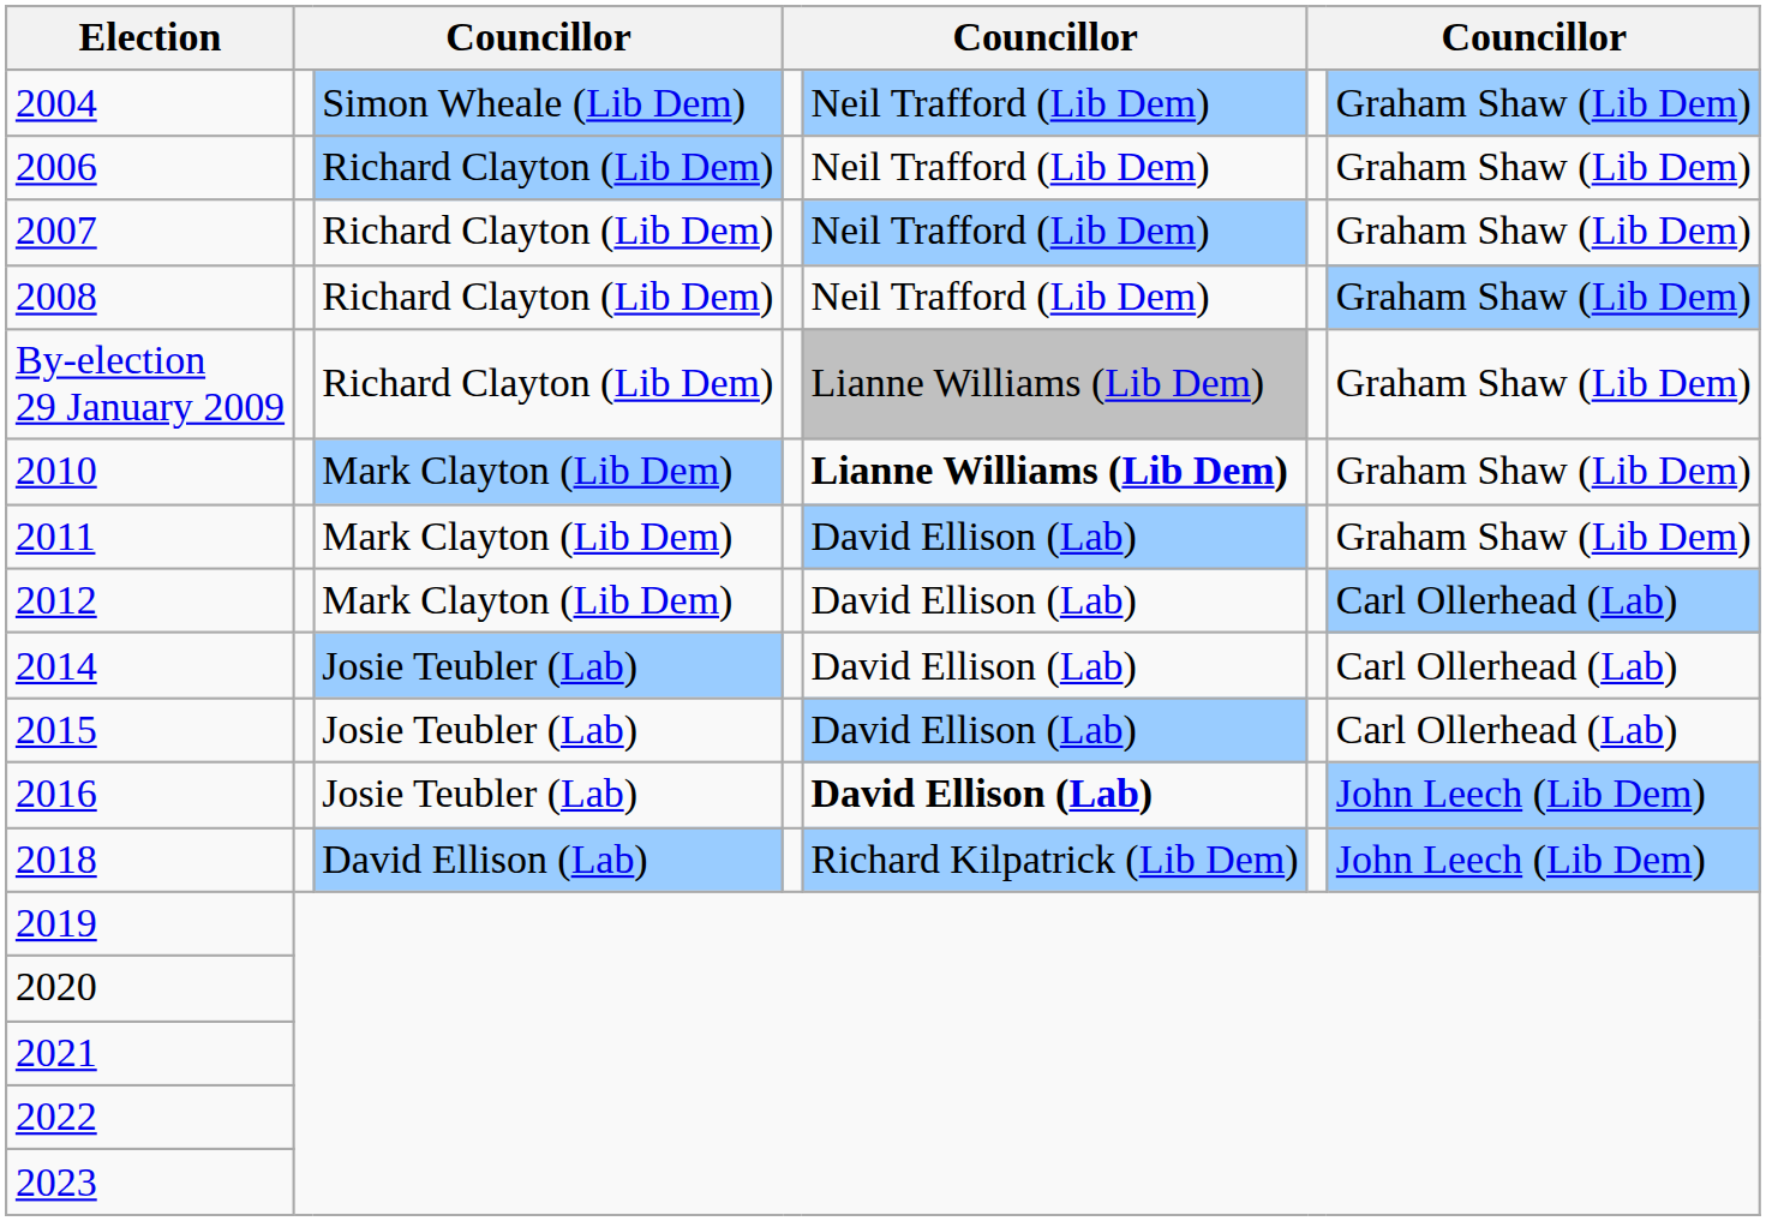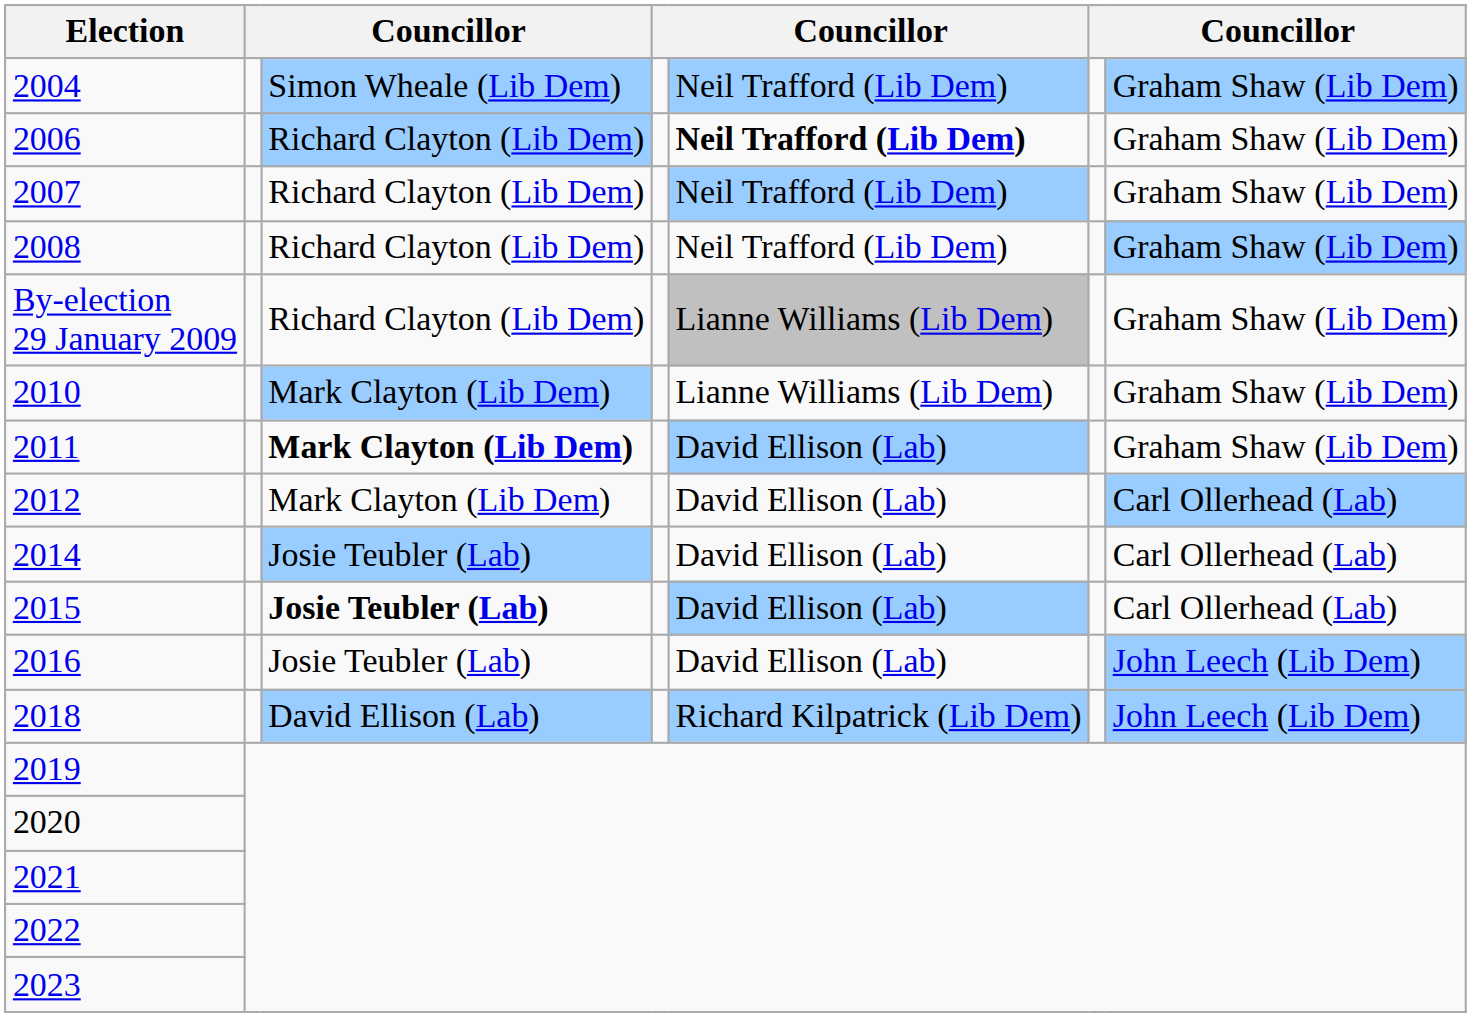2006 | column 5: normal -> bold
2010 | column 5: bold -> normal
2011 | column 3: normal -> bold
2015 | column 3: normal -> bold
2016 | column 5: bold -> normal
